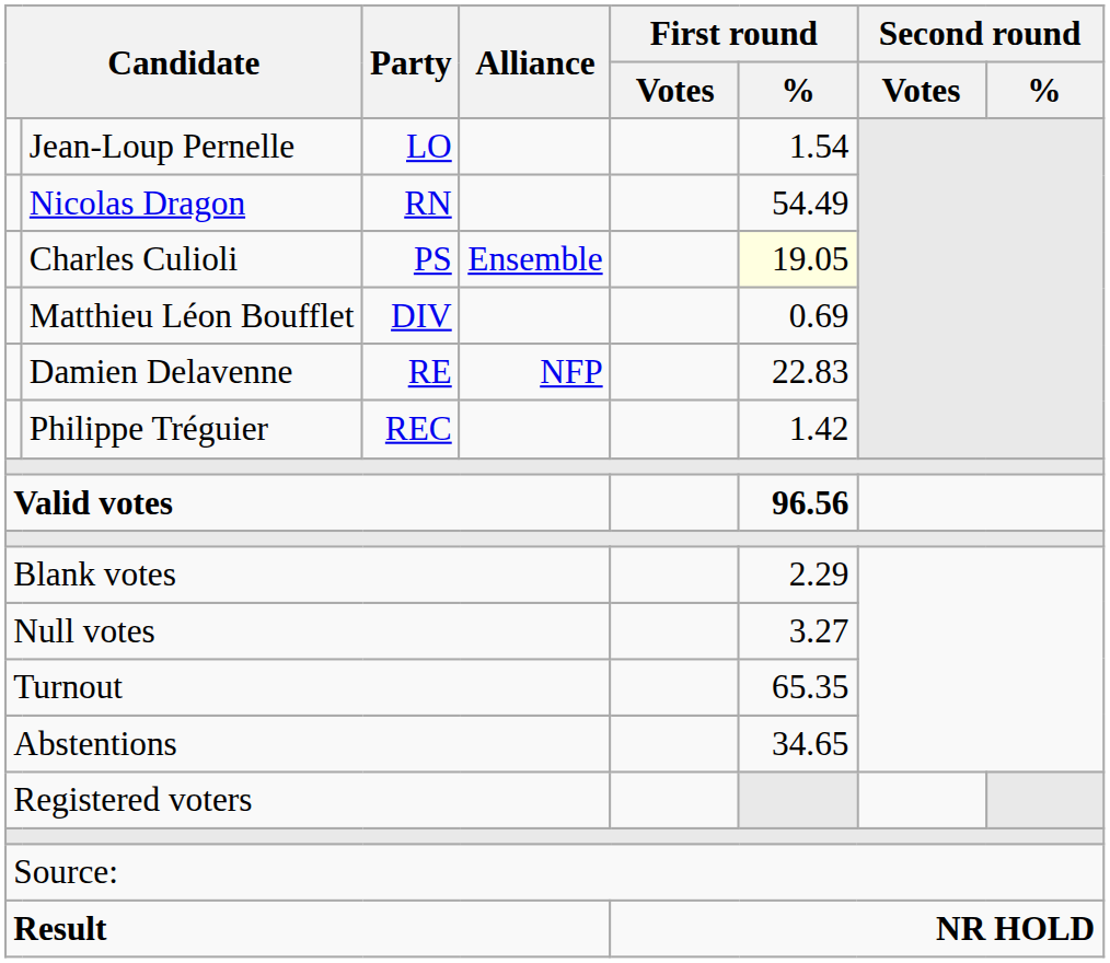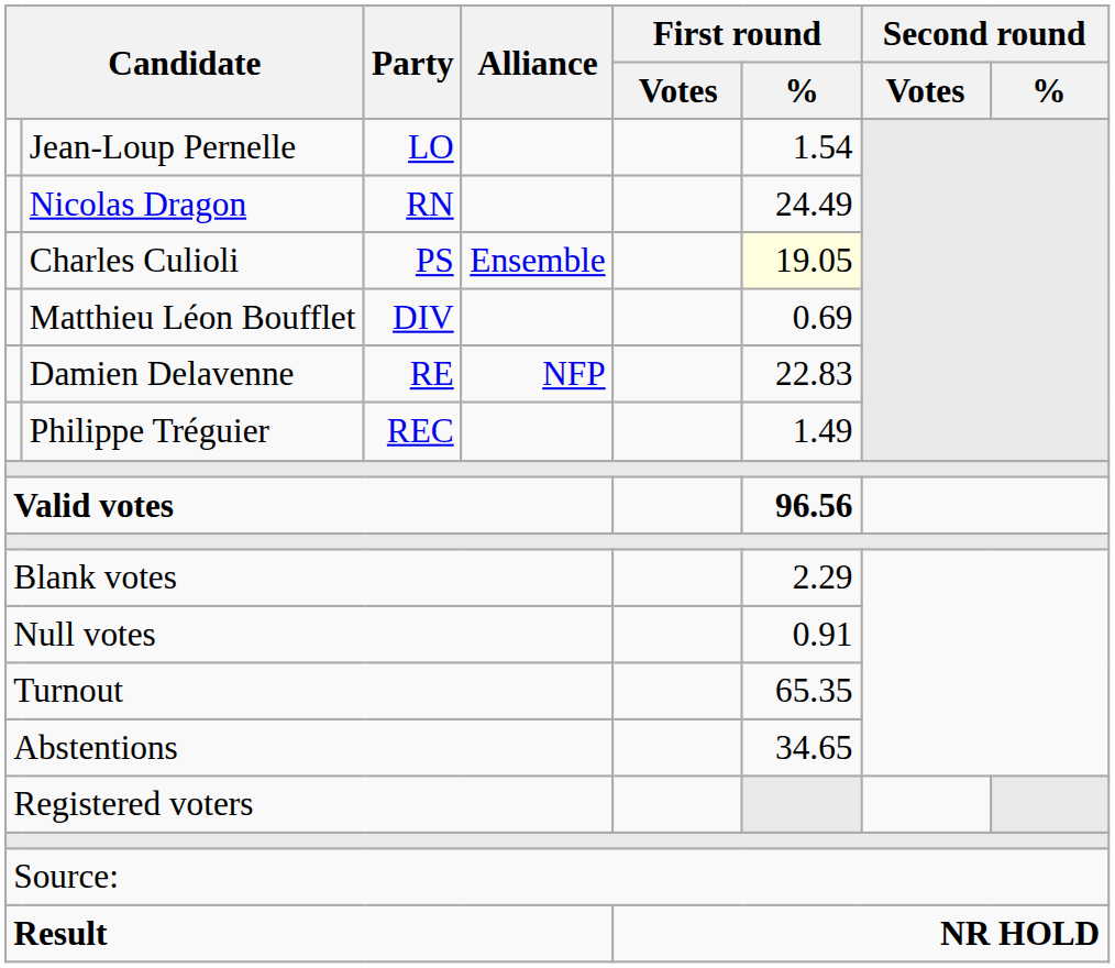Nicolas Dragon | First round / %: 54.49 -> 24.49
Philippe Tréguier | First round / %: 1.42 -> 1.49
Null votes | First round / %: 3.27 -> 0.91
